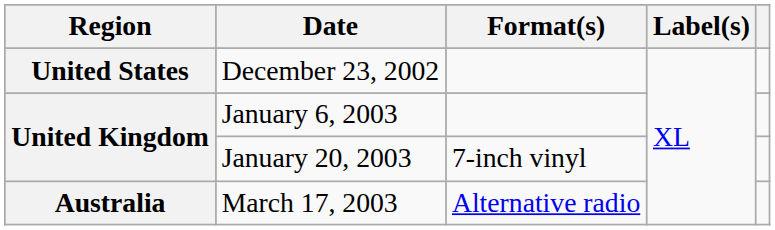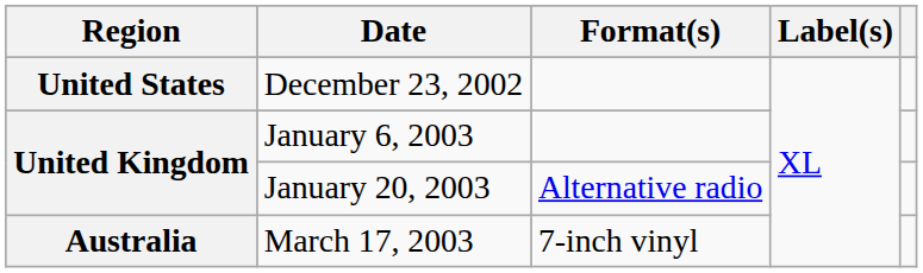January 20, 2003 | Format(s): 7-inch vinyl -> Alternative radio
March 17, 2003 | Format(s): Alternative radio -> 7-inch vinyl
